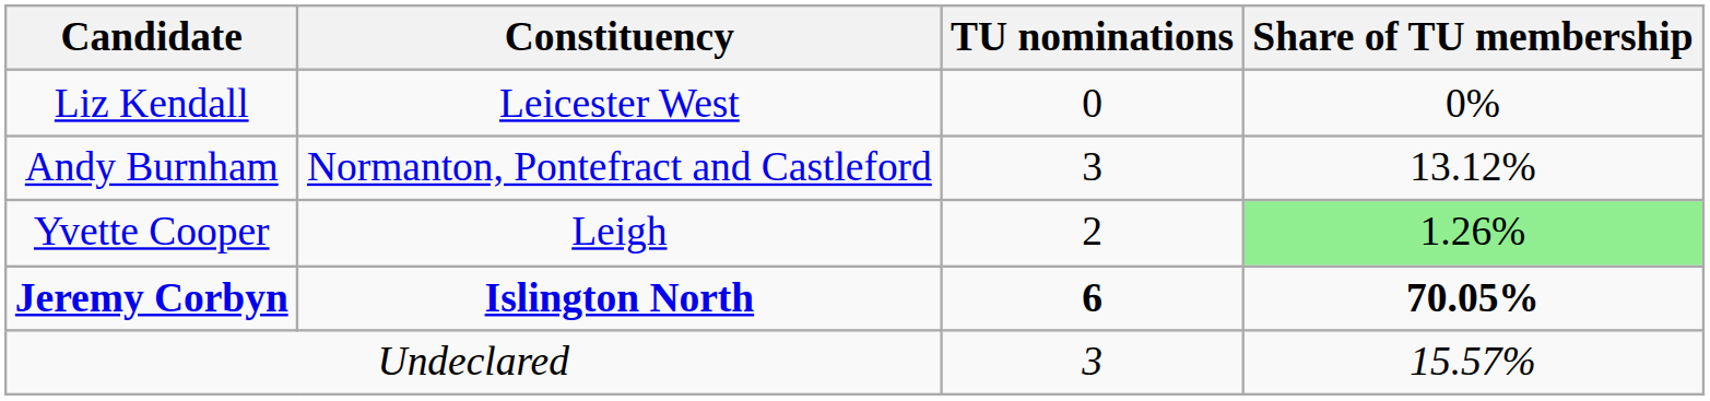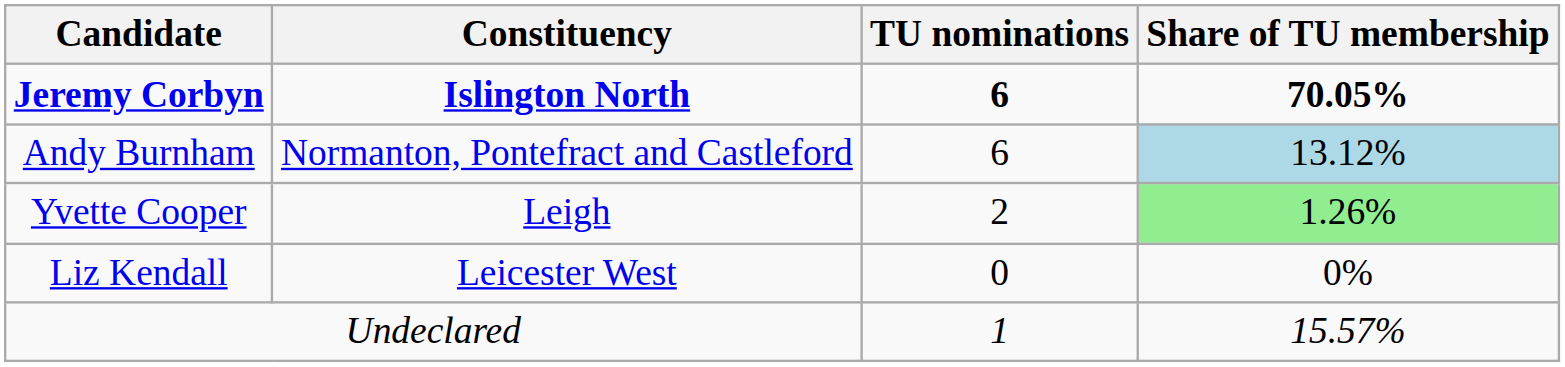rows swapped: Jeremy Corbyn <-> Liz Kendall
Andy Burnham | TU nominations: 3 -> 6
Andy Burnham | Share of TU membership: no background -> lightblue background
Undeclared | TU nominations: 3 -> 1
